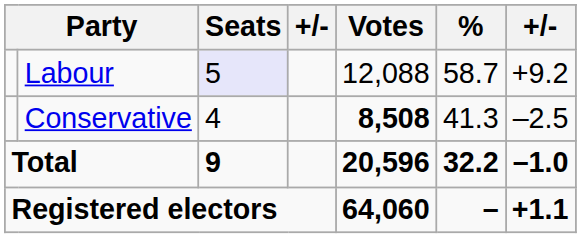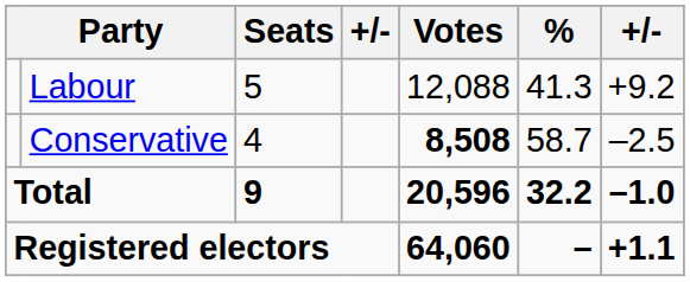Labour | Seats: lavender background -> no background
Labour | %: 58.7 -> 41.3
Conservative | %: 41.3 -> 58.7
